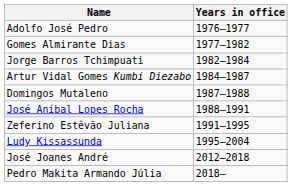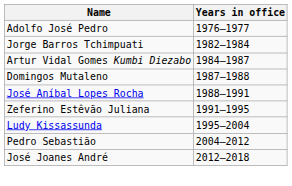- row: Gomes Almirante Dias | 1977–1982
+ row: Pedro Sebastião | 2004–2012
- row: Pedro Makita Armando Júlia | 2018–
